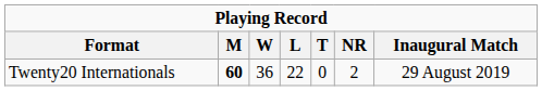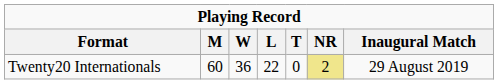Twenty20 Internationals | M: bold -> normal
Twenty20 Internationals | NR: no background -> khaki background
